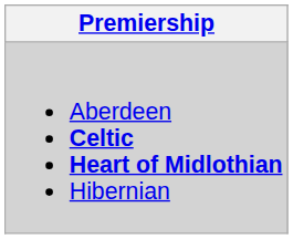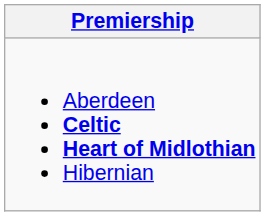row 2 | column 1: lightgrey background -> no background
